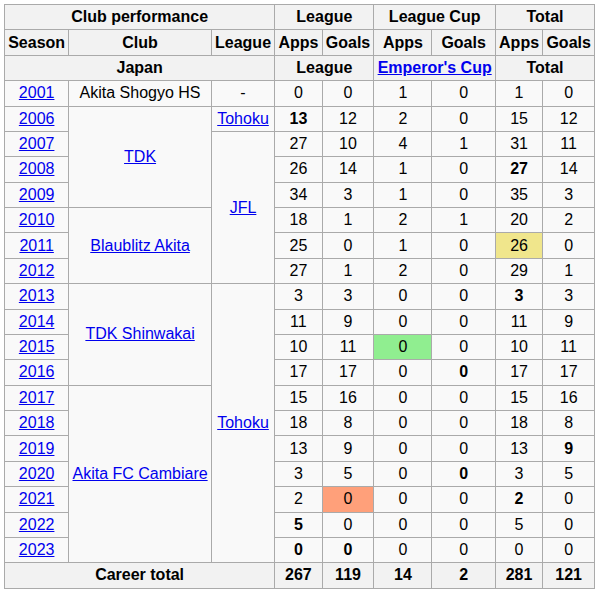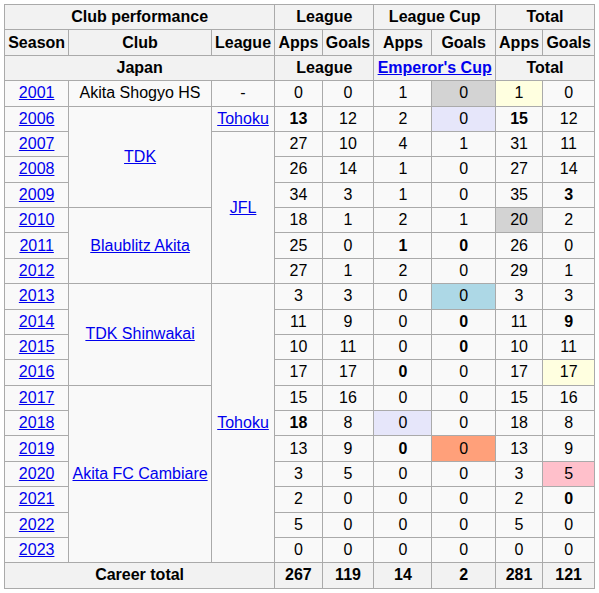2001 | League Cup / Goals / Emperor's Cup: no background -> lightgrey background
2001 | Total / Apps / Total: no background -> lightyellow background
2006 | League Cup / Goals / Emperor's Cup: no background -> lavender background
2006 | Total / Apps / Total: normal -> bold
2008 | Total / Apps / Total: bold -> normal
2009 | Total / Goals / Total: normal -> bold
2010 | Total / Apps / Total: no background -> lightgrey background
2011 | League Cup / Apps / Emperor's Cup: normal -> bold
2011 | League Cup / Goals / Emperor's Cup: normal -> bold
2011 | Total / Apps / Total: khaki background -> no background
2013 | League Cup / Goals / Emperor's Cup: no background -> lightblue background
2013 | Total / Apps / Total: bold -> normal
2014 | League Cup / Goals / Emperor's Cup: normal -> bold
2014 | Total / Goals / Total: normal -> bold
2015 | League Cup / Apps / Emperor's Cup: lightgreen background -> no background
2015 | League Cup / Goals / Emperor's Cup: normal -> bold
2016 | League Cup / Apps / Emperor's Cup: normal -> bold
2016 | League Cup / Goals / Emperor's Cup: bold -> normal
2016 | Total / Goals / Total: no background -> lightyellow background
2018 | League / Apps / League: normal -> bold
2018 | League Cup / Apps / Emperor's Cup: no background -> lavender background
2019 | League Cup / Apps / Emperor's Cup: normal -> bold
2019 | League Cup / Goals / Emperor's Cup: no background -> lightsalmon background
2019 | Total / Goals / Total: bold -> normal
2020 | League Cup / Goals / Emperor's Cup: bold -> normal
2020 | Total / Goals / Total: no background -> pink background
2021 | League / Goals / League: lightsalmon background -> no background
2021 | Total / Apps / Total: bold -> normal
2021 | Total / Goals / Total: normal -> bold
2022 | League / Apps / League: bold -> normal
2023 | League / Apps / League: bold -> normal
2023 | League / Goals / League: bold -> normal
